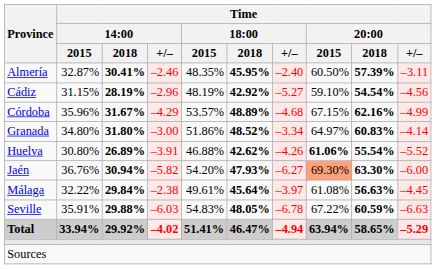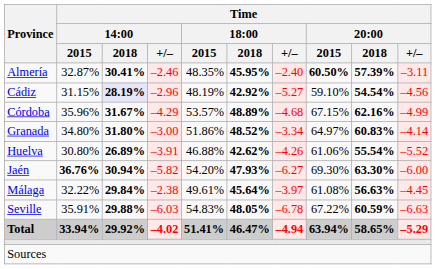Almería | Time / 20:00 / 2015: normal -> bold
Cádiz | Time / 14:00 / 2018: no background -> lavender background
Huelva | Time / 20:00 / 2015: bold -> normal
Jaén | Time / 14:00 / 2015: normal -> bold
Jaén | Time / 20:00 / 2015: lightsalmon background -> no background
